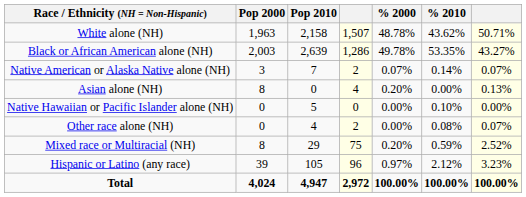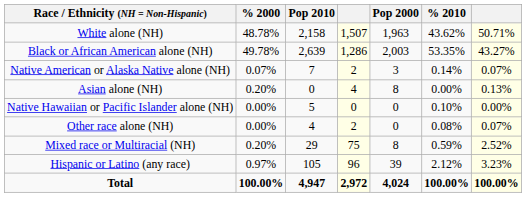columns swapped: Pop 2000 <-> % 2000
